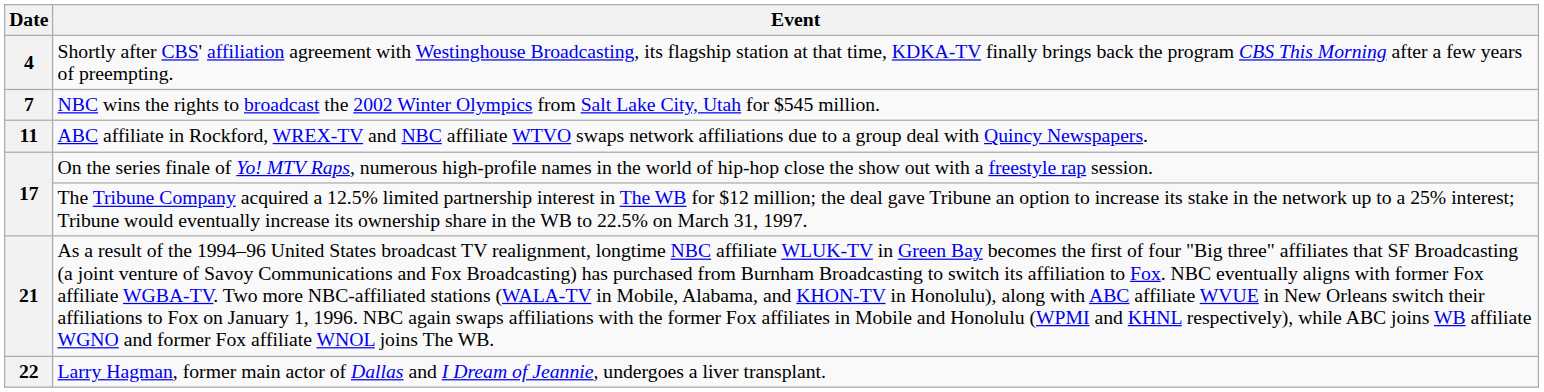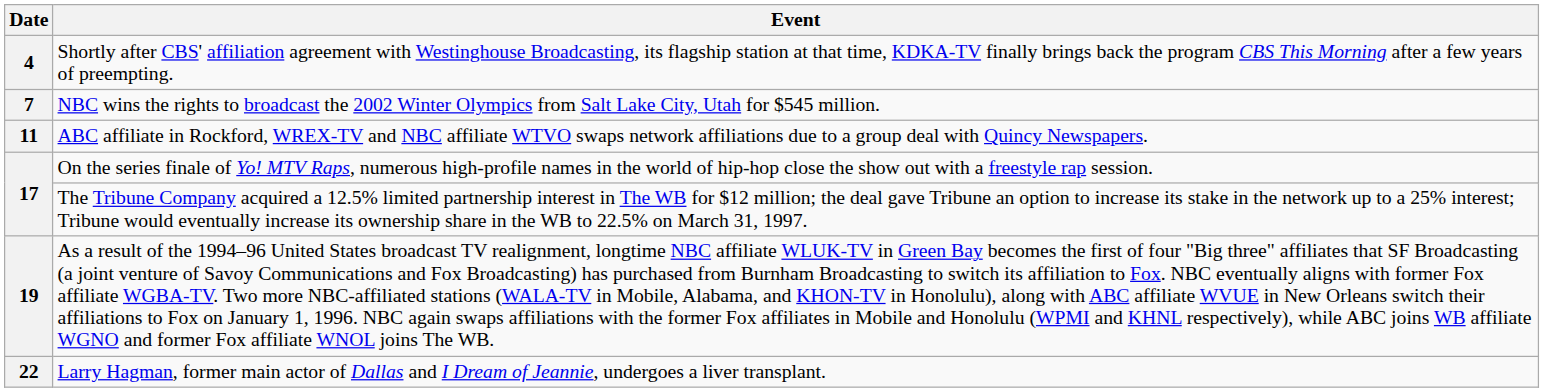row 7 | Date: 21 -> 19
